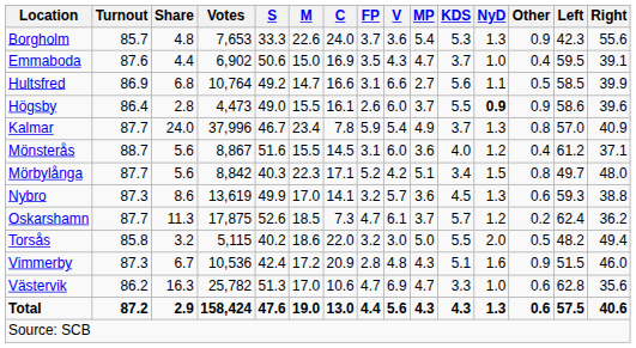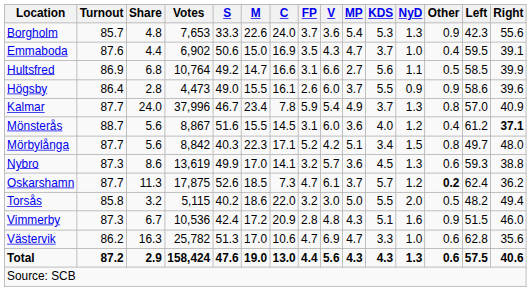Högsby | NyD: bold -> normal
Mönsterås | Right: normal -> bold
Oskarshamn | Other: normal -> bold
